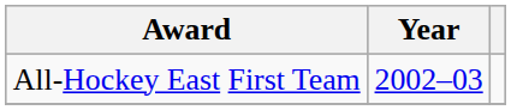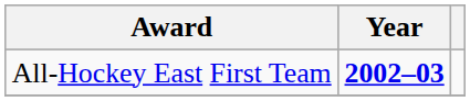row 2 | Year: normal -> bold
